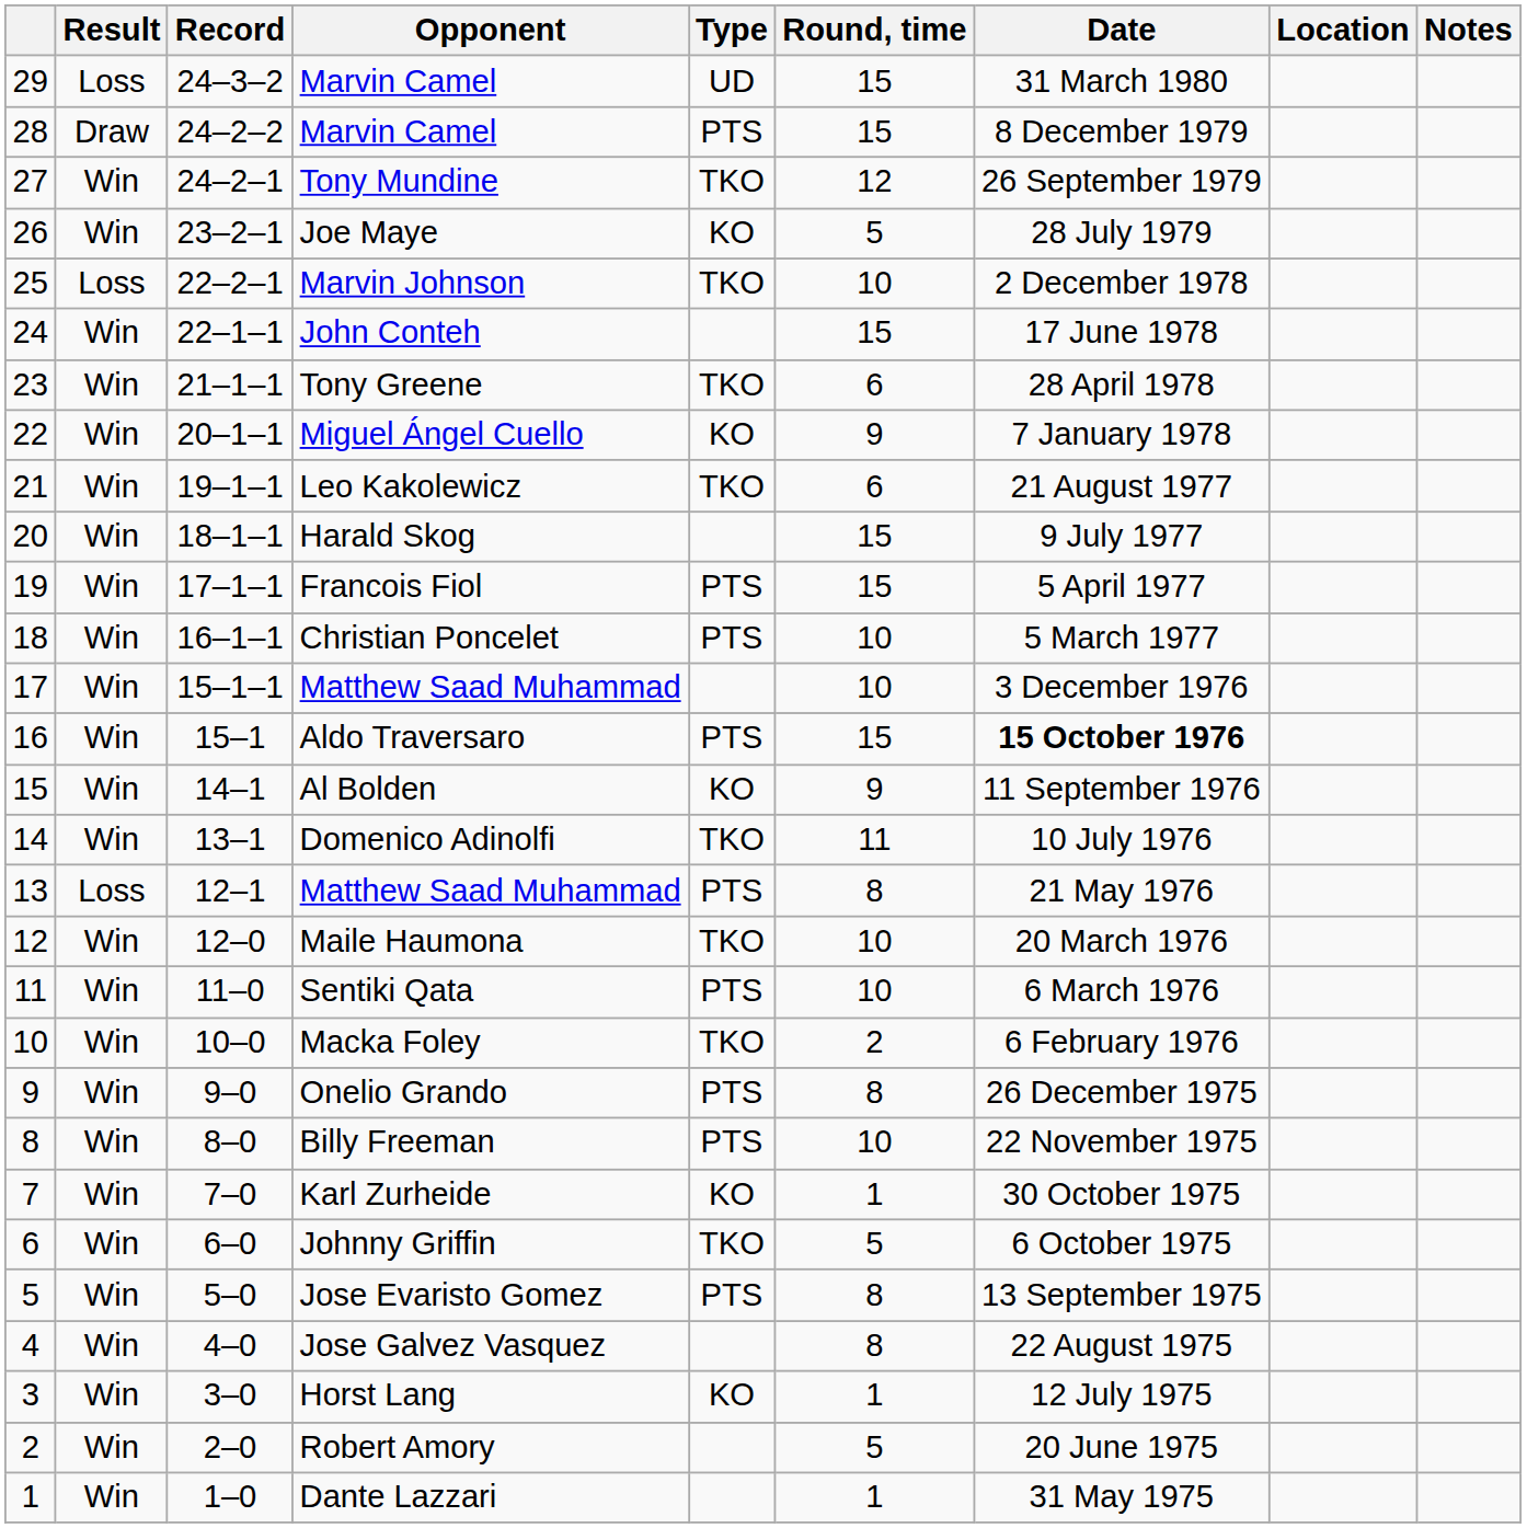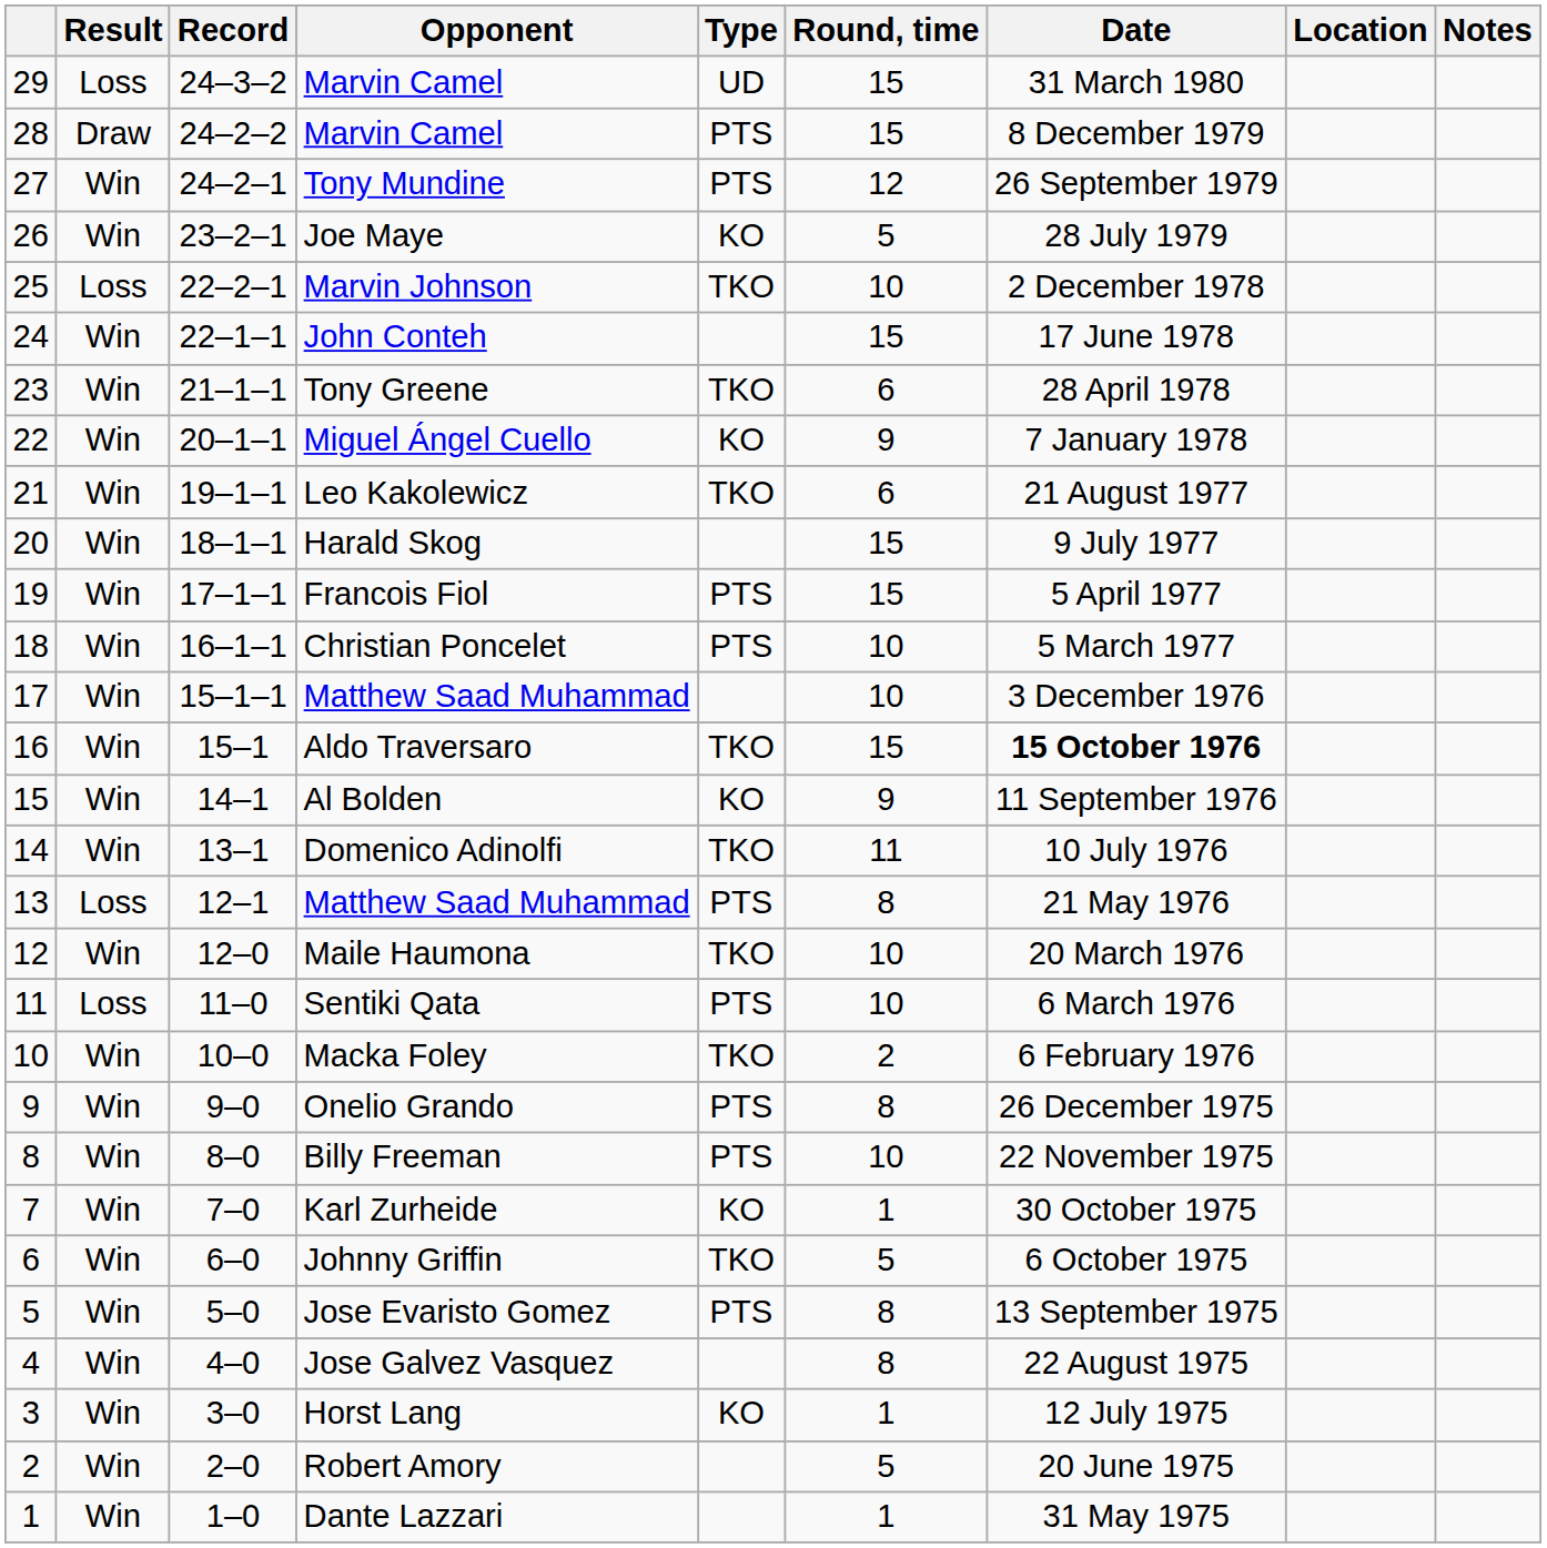Tony Mundine | Type: TKO -> PTS
Aldo Traversaro | Type: PTS -> TKO
Sentiki Qata | Result: Win -> Loss
